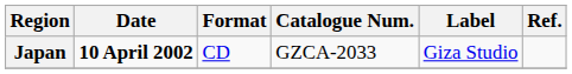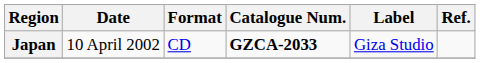Japan | Date: bold -> normal
Japan | Catalogue Num.: normal -> bold
